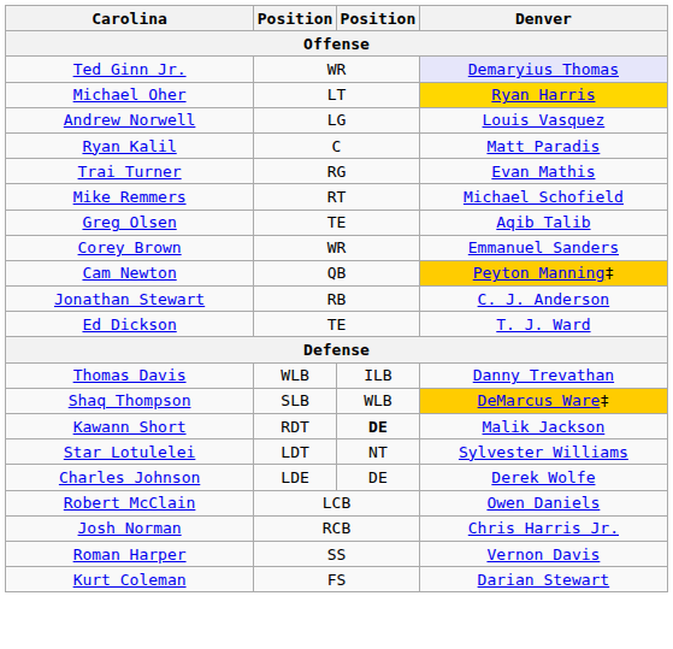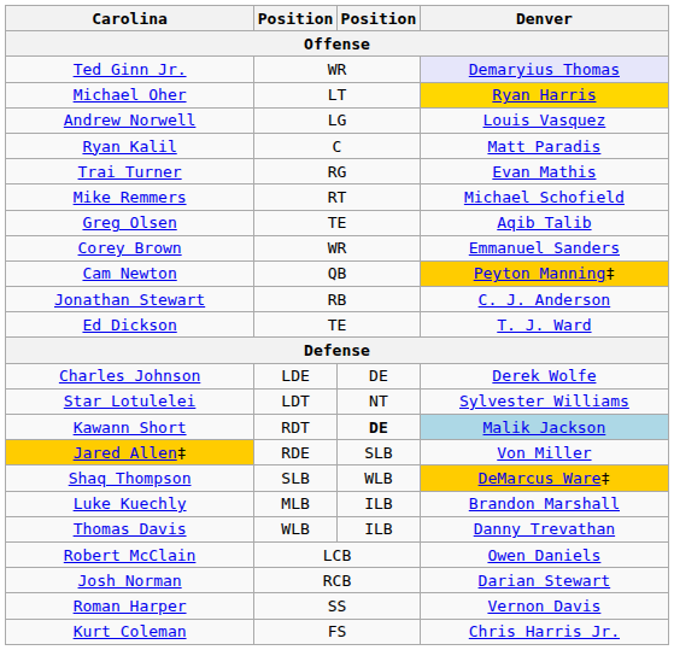rows swapped: Charles Johnson <-> Thomas Davis
rows swapped: Star Lotulelei <-> Shaq Thompson
Kawann Short | Denver: no background -> lightblue background
+ row: Jared Allen‡ | RDE | SLB | Von Miller
+ row: Luke Kuechly | MLB | ILB | Brandon Marshall
Josh Norman | Denver: Chris Harris Jr. -> Darian Stewart
Kurt Coleman | Denver: Darian Stewart -> Chris Harris Jr.
